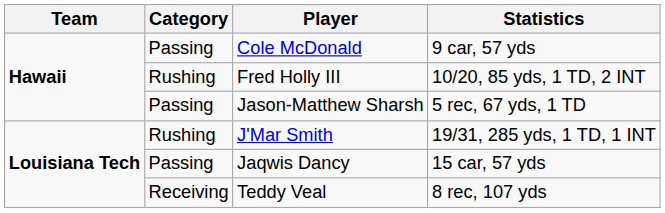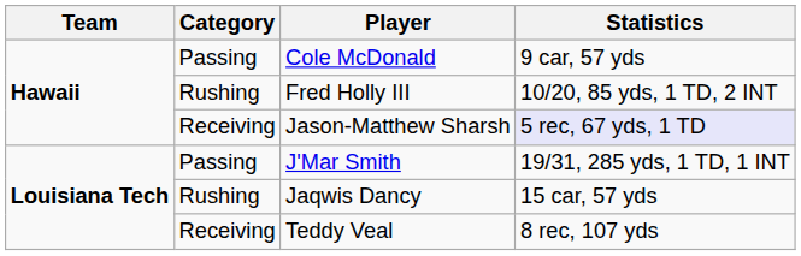Jason-Matthew Sharsh | Category: Passing -> Receiving
Jason-Matthew Sharsh | Statistics: no background -> lavender background
J'Mar Smith | Category: Rushing -> Passing
Jaqwis Dancy | Category: Passing -> Rushing
